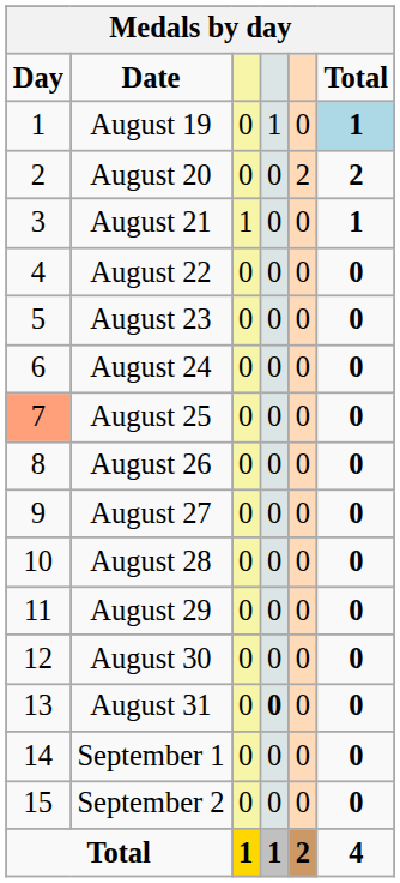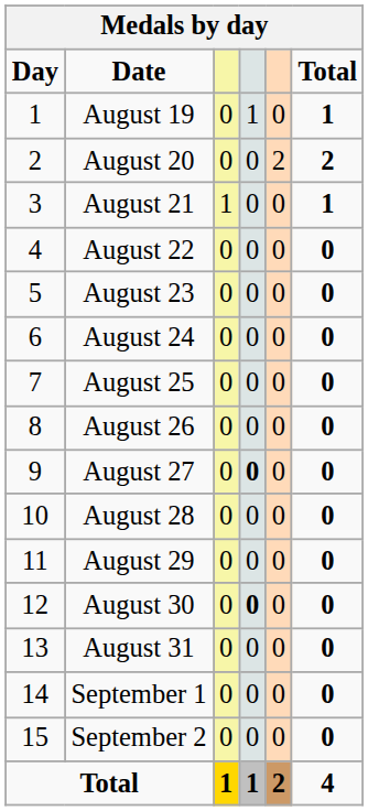August 19 | Total: lightblue background -> no background
August 25 | Day: lightsalmon background -> no background
August 27 | column 4: normal -> bold
August 30 | column 4: normal -> bold
August 31 | column 4: bold -> normal
